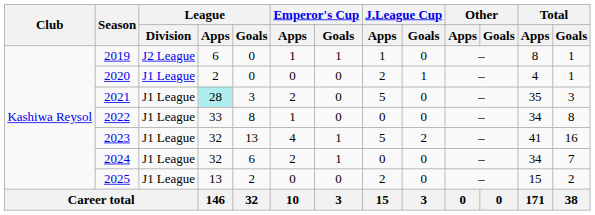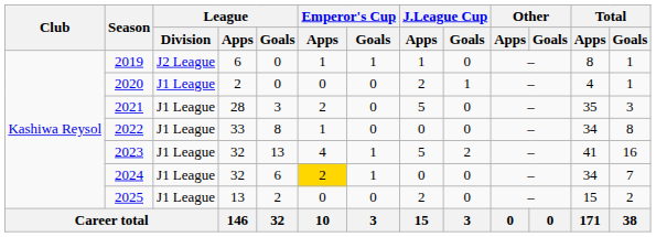2021 | League / Apps: paleturquoise background -> no background
2024 | Emperor's Cup / Apps: no background -> gold background
